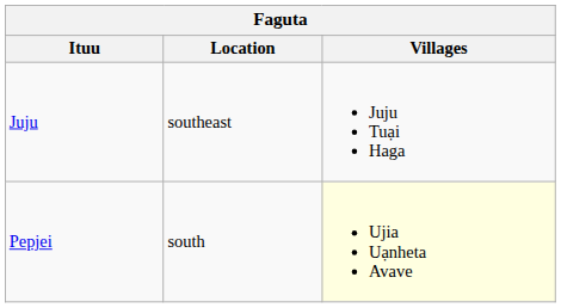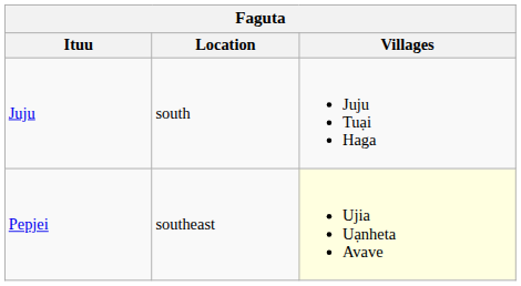Juju | Location: southeast -> south
Pepjei | Location: south -> southeast
